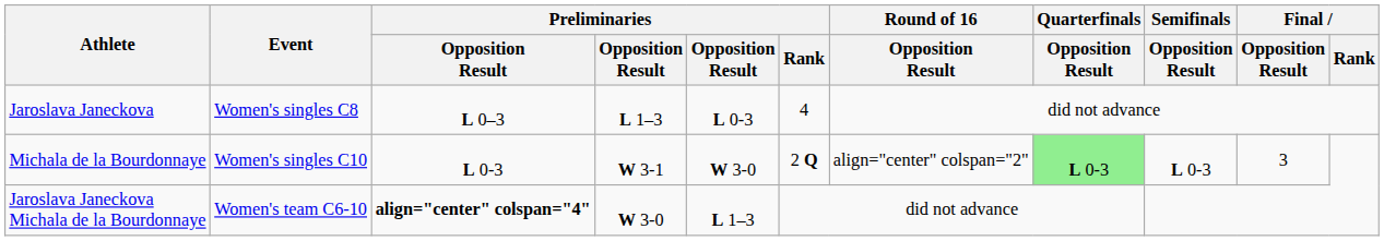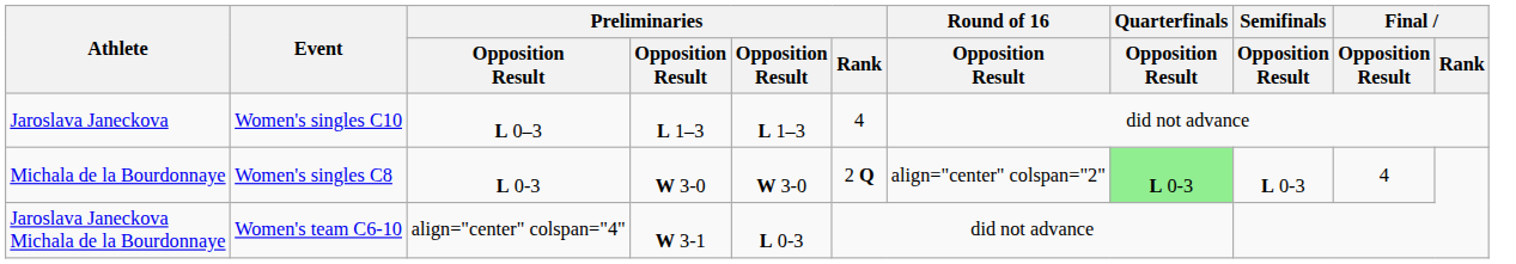Jaroslava Janeckova | Event: Women's singles C8 -> Women's singles C10
Jaroslava Janeckova | column 5: L 0-3 -> L 1–3
Michala de la Bourdonnaye | Event: Women's singles C10 -> Women's singles C8
Michala de la Bourdonnaye | column 4: W 3-1 -> W 3-0
Michala de la Bourdonnaye | Final / Opposition Result: 3 -> 4
Jaroslava Janeckova Michala de la Bourdonnaye | column 3: bold -> normal
Jaroslava Janeckova Michala de la Bourdonnaye | column 4: W 3-0 -> W 3-1
Jaroslava Janeckova Michala de la Bourdonnaye | column 5: L 1–3 -> L 0-3
